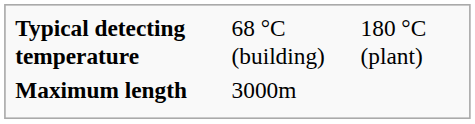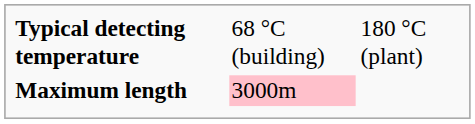Maximum length | column 2: no background -> pink background
